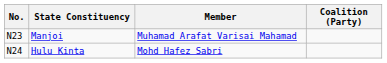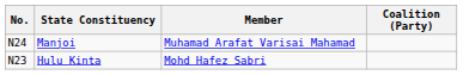Manjoi | No.: N23 -> N24
Hulu Kinta | No.: N24 -> N23
